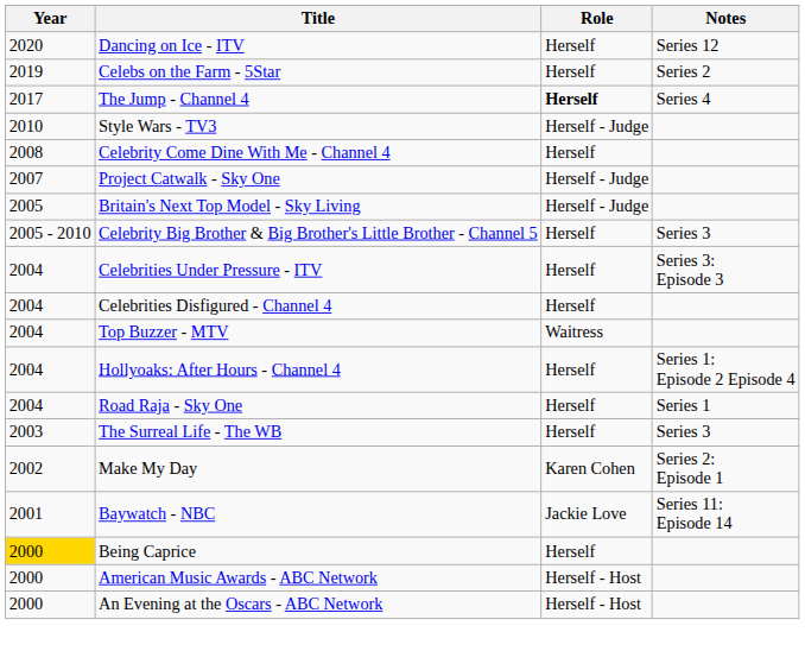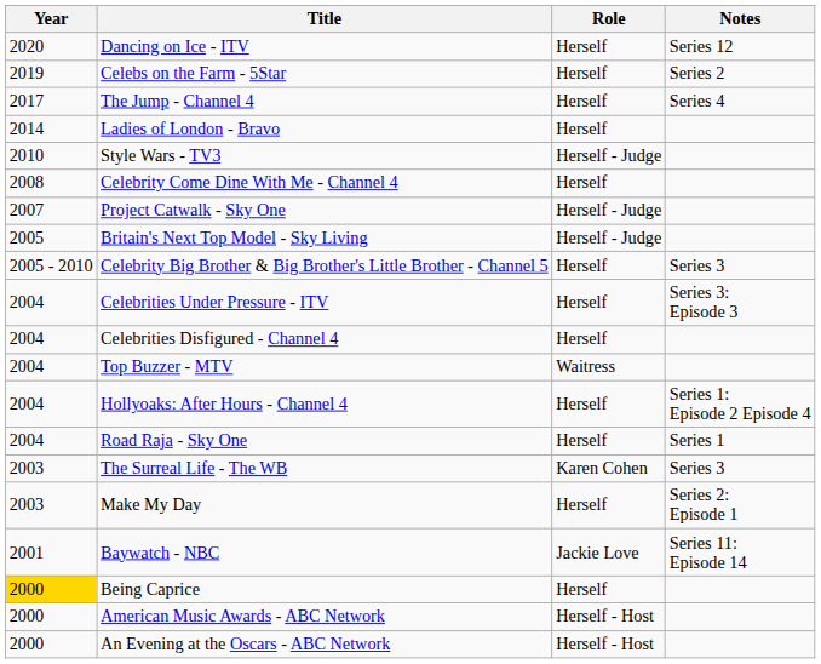The Jump - Channel 4 | Role: bold -> normal
+ row: 2014 | Ladies of London - Bravo | Herself
The Surreal Life - The WB | Role: Herself -> Karen Cohen
Make My Day | Year: 2002 -> 2003
Make My Day | Role: Karen Cohen -> Herself
